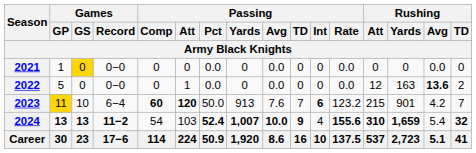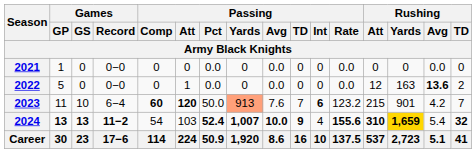2021 | Games / GS / Army Black Knights: gold background -> no background
2023 | Games / GP / Army Black Knights: gold background -> no background
2023 | Passing / Yards / Army Black Knights: no background -> lightsalmon background
2024 | Rushing / Yards / Army Black Knights: no background -> gold background
